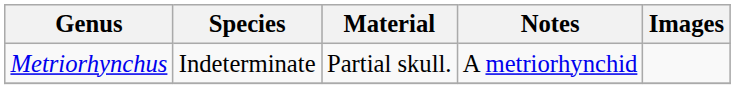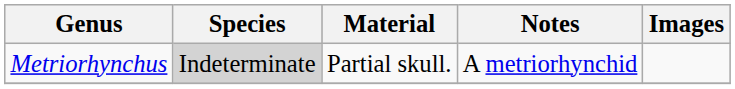Metriorhynchus | Species: no background -> lightgrey background
